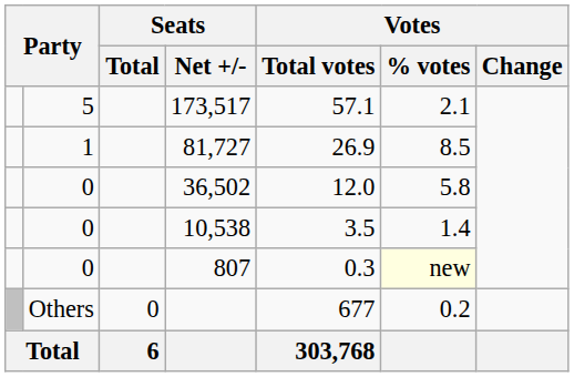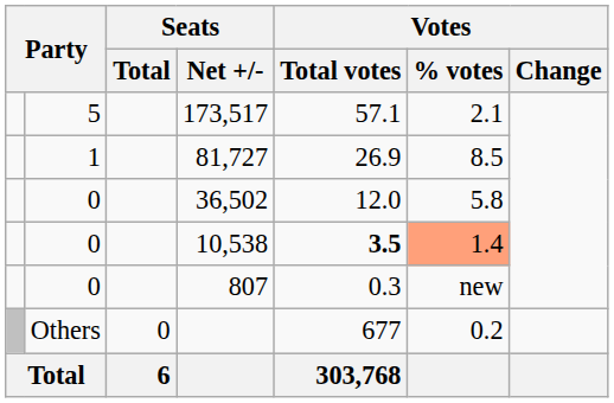10,538 | Votes / Total votes: normal -> bold
10,538 | Votes / % votes: no background -> lightsalmon background
807 | Votes / % votes: lightyellow background -> no background
